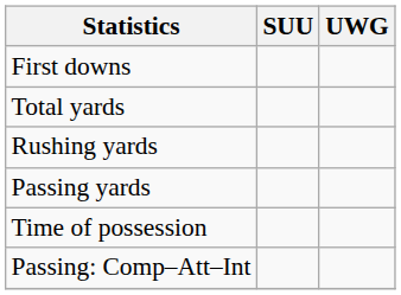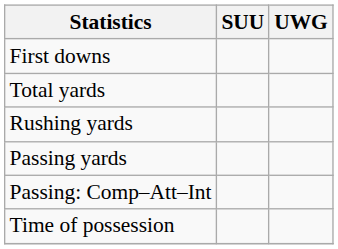rows swapped: Passing: Comp–Att–Int <-> Time of possession
